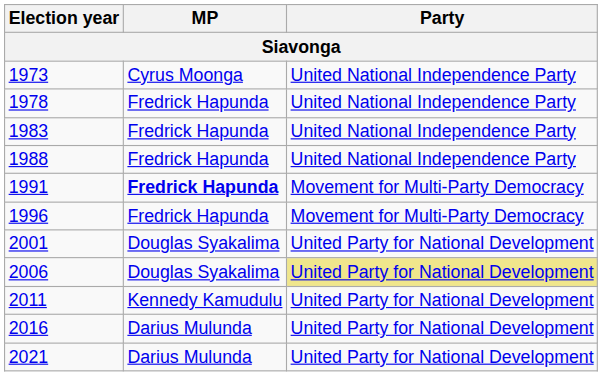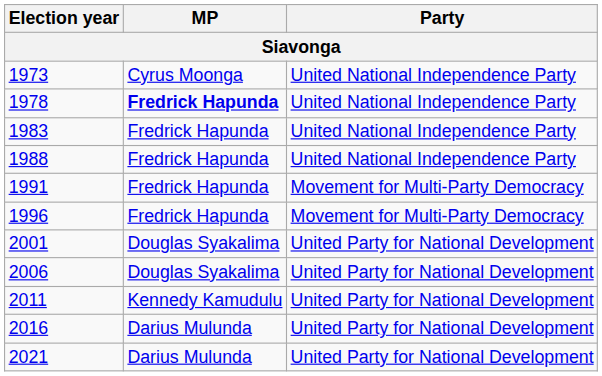1978 | MP: normal -> bold
1991 | MP: bold -> normal
2006 | Party: khaki background -> no background
